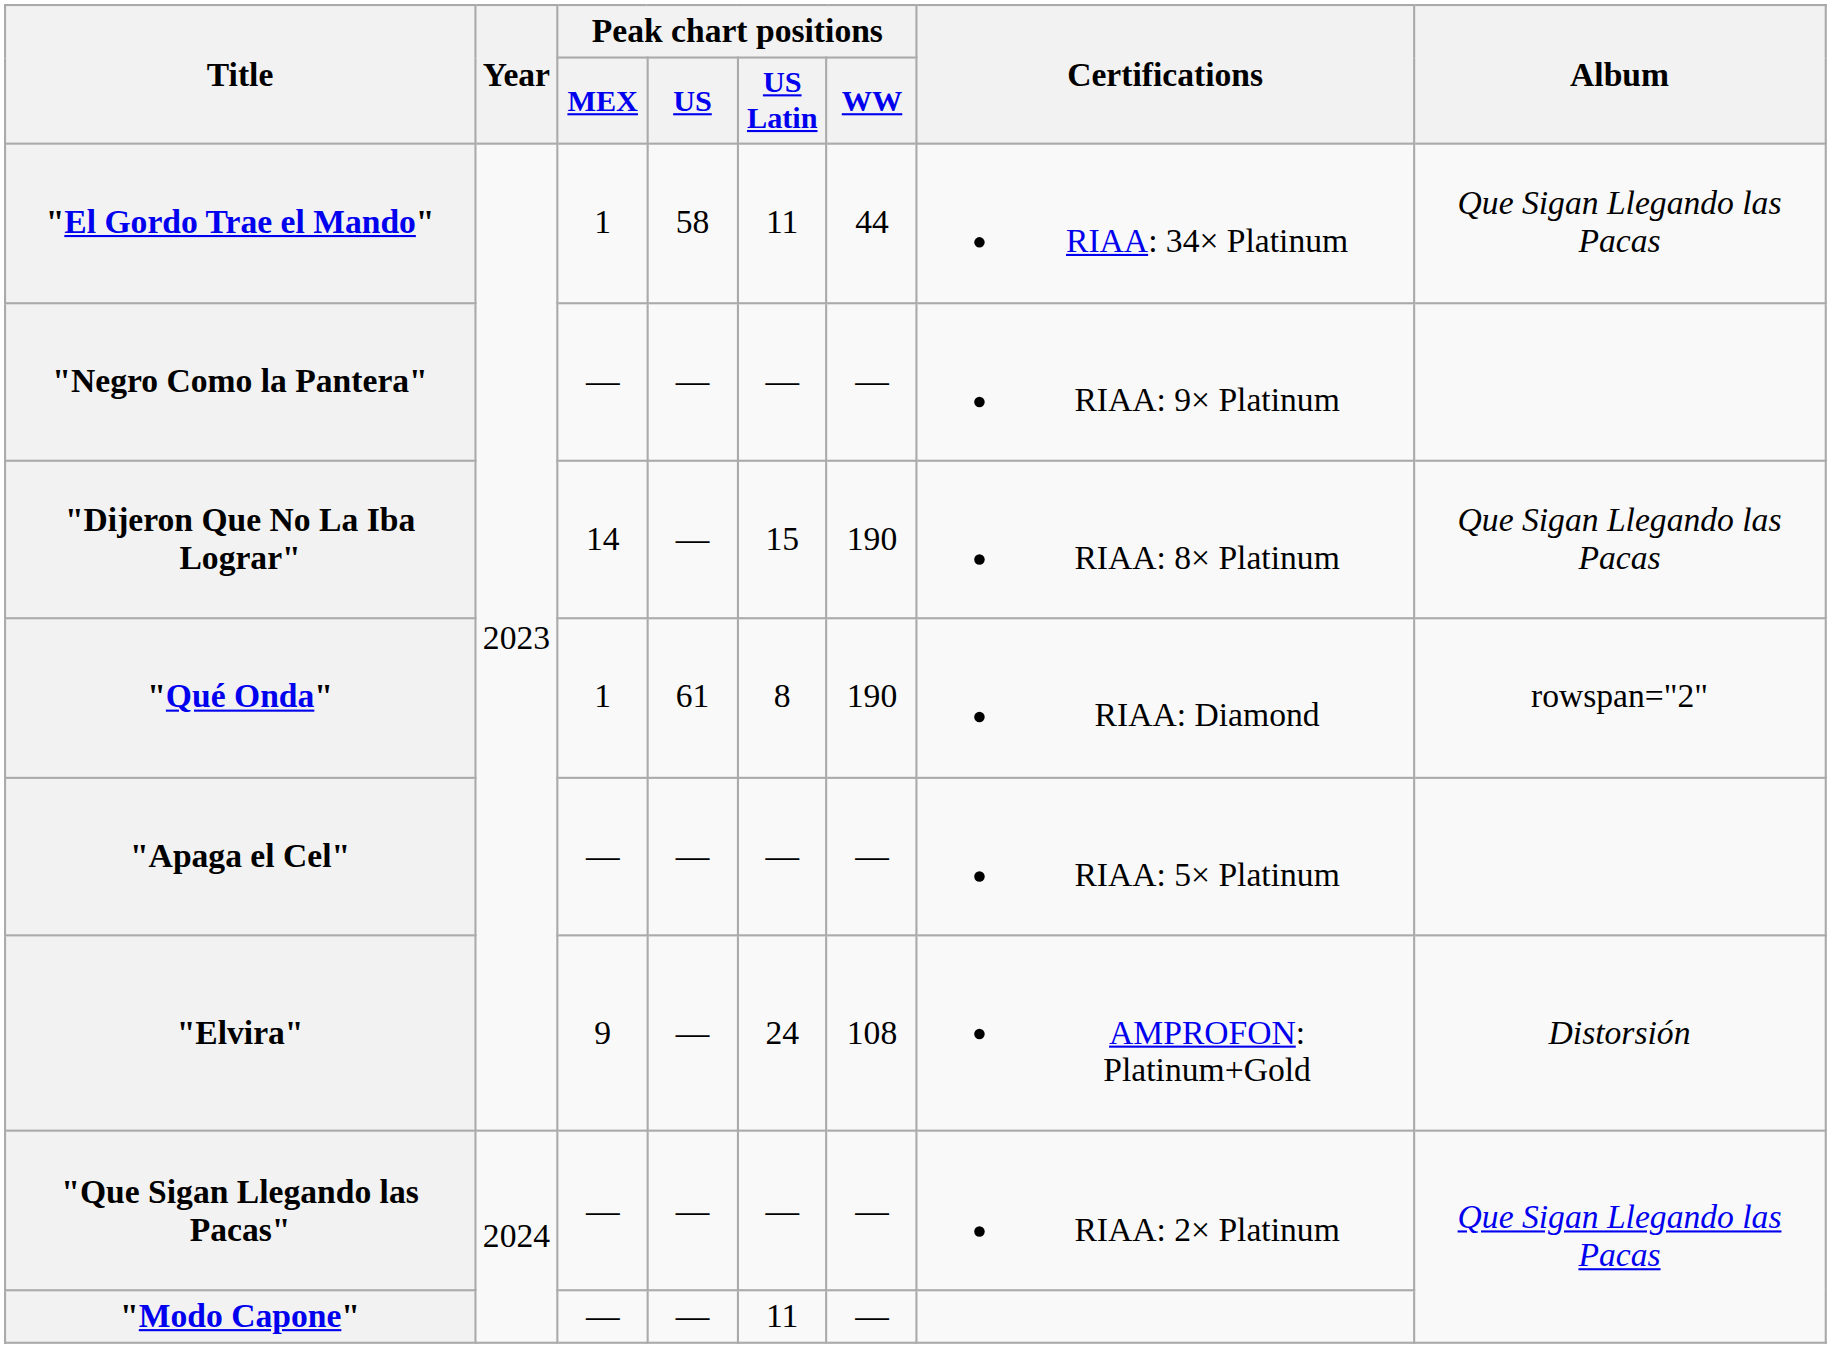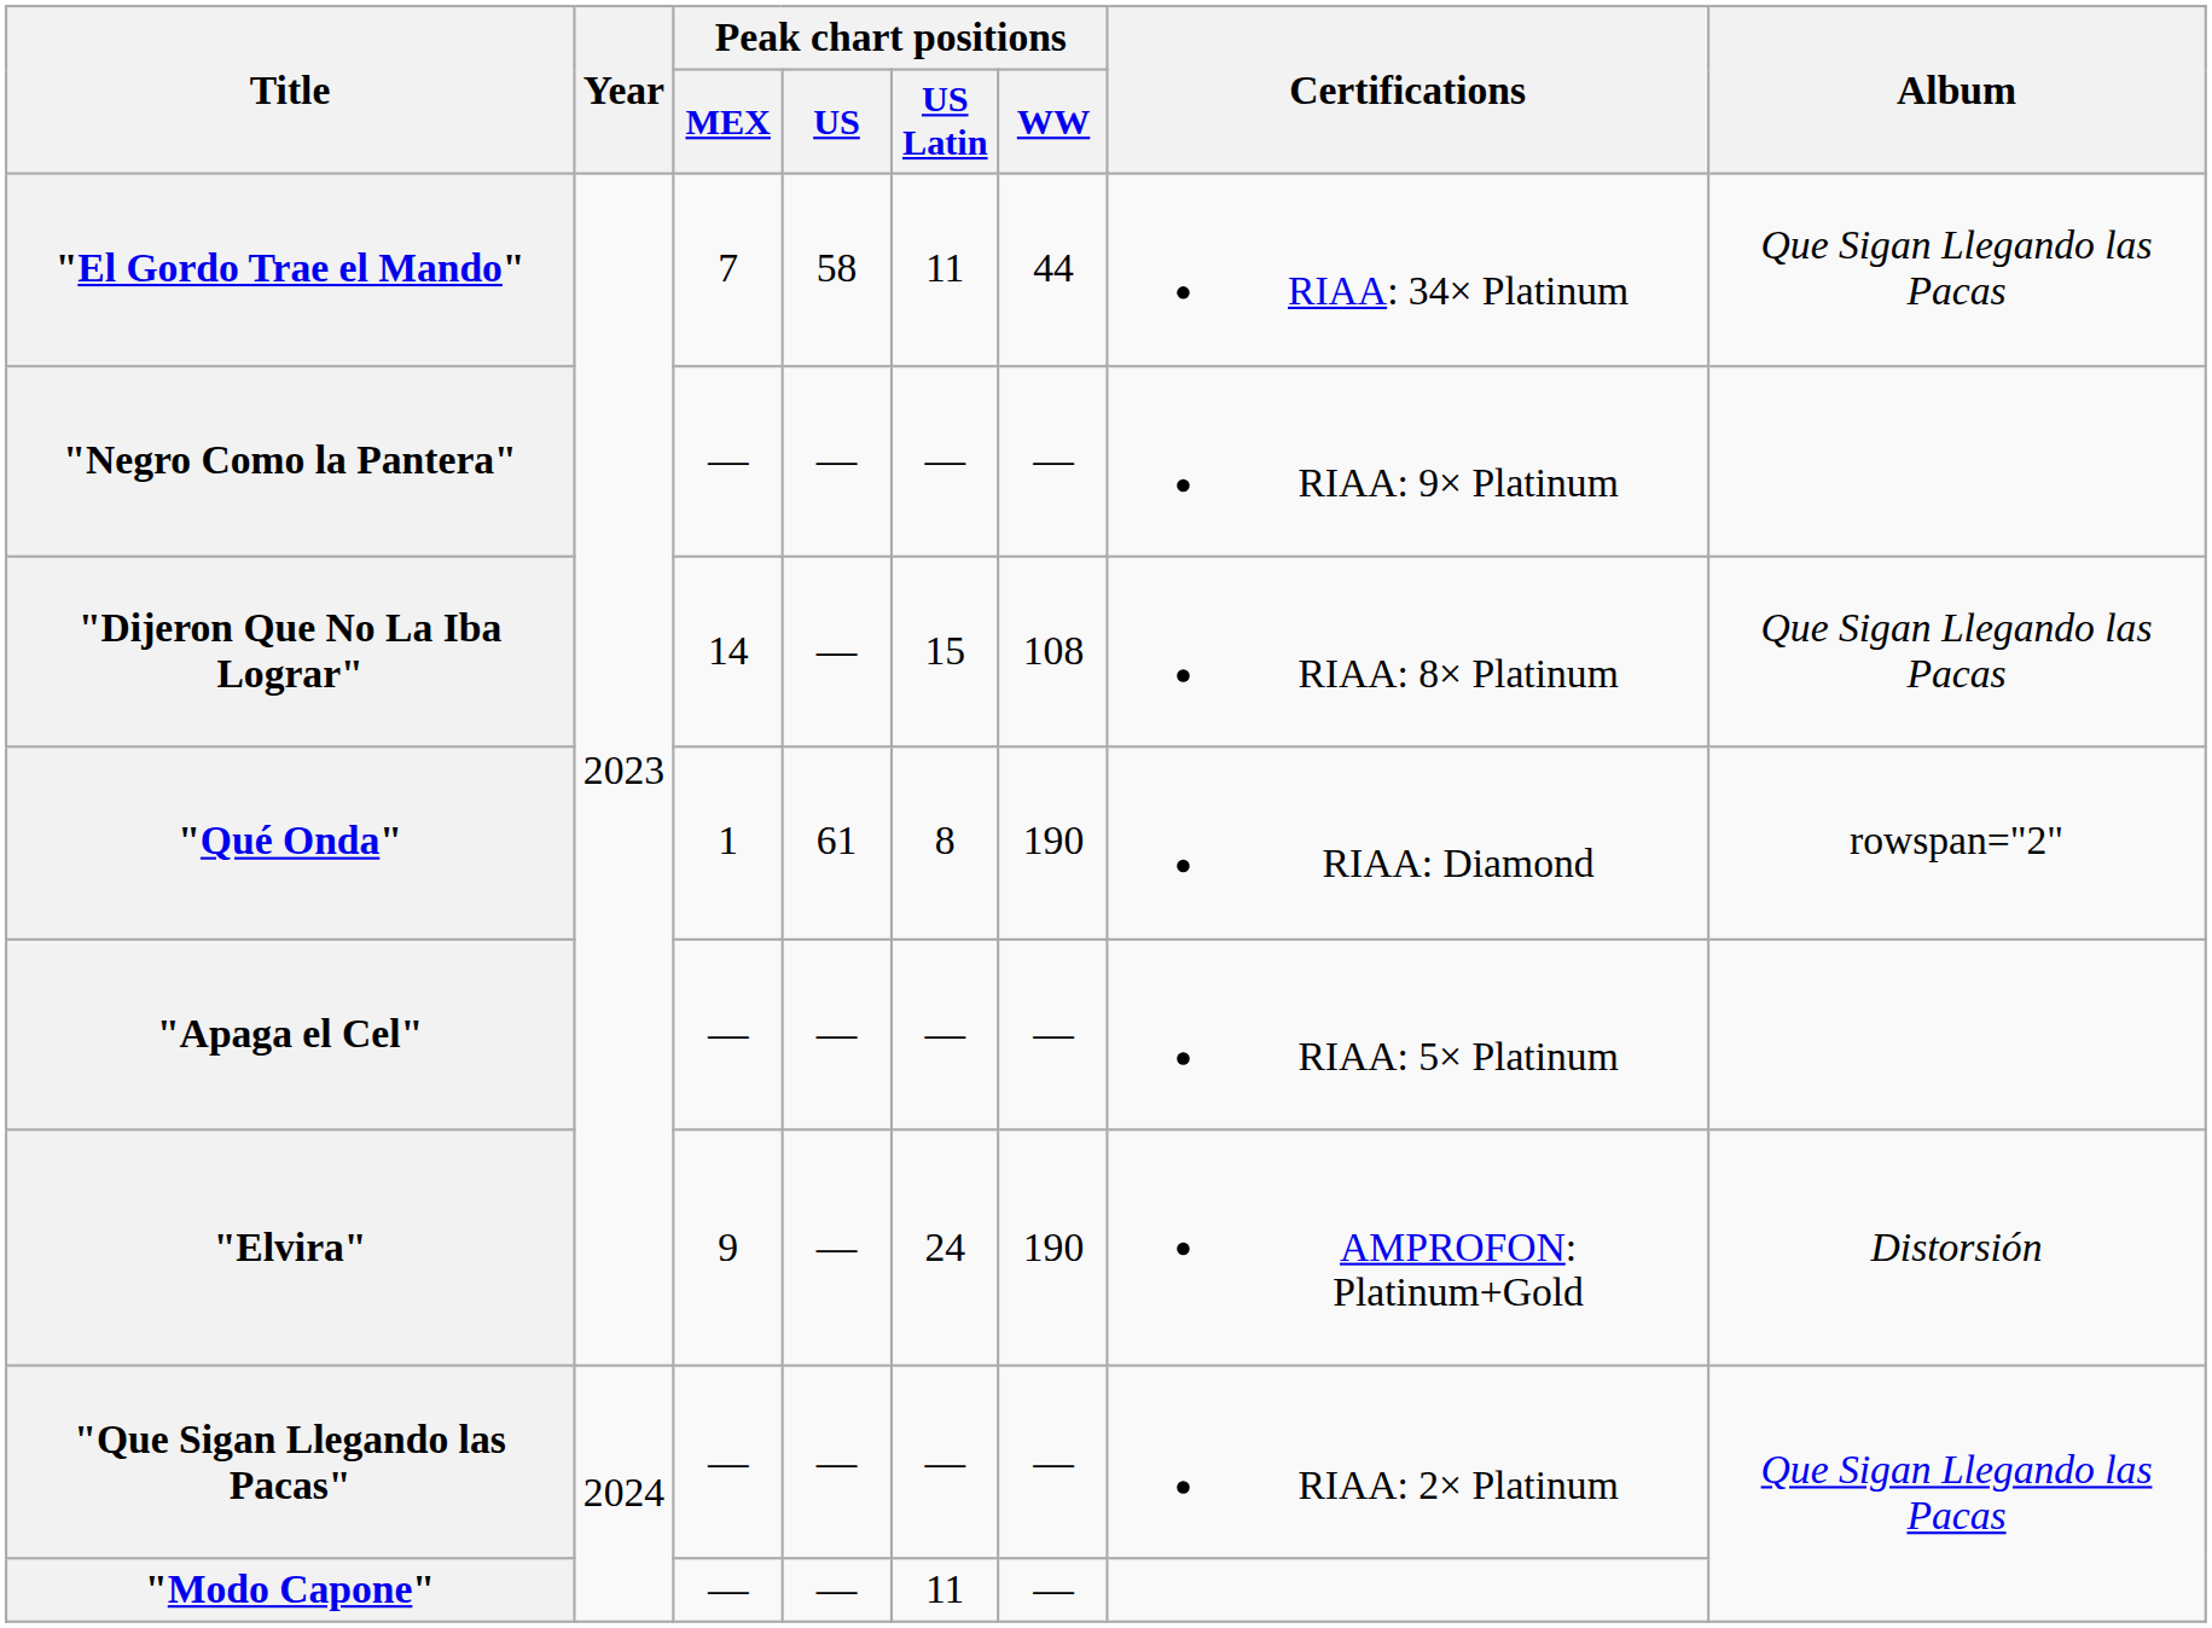"El Gordo Trae el Mando" | Peak chart positions / MEX: 1 -> 7
"Dijeron Que No La Iba Lograr" | Peak chart positions / WW: 190 -> 108
"Elvira" | Peak chart positions / WW: 108 -> 190
